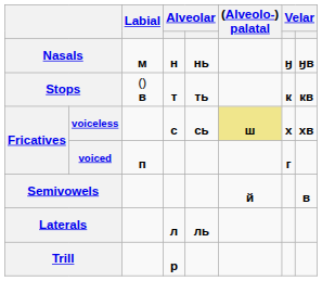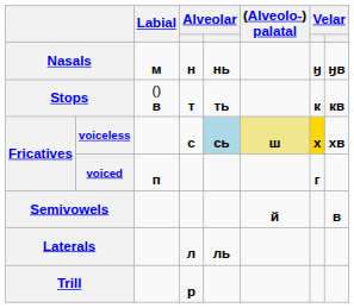voiceless | column 5: no background -> lightblue background
voiceless | column 7: no background -> gold background
